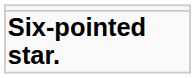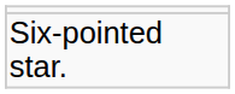row 1 | column 1: bold -> normal
